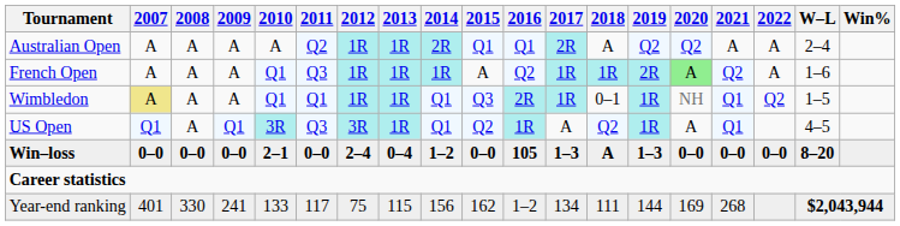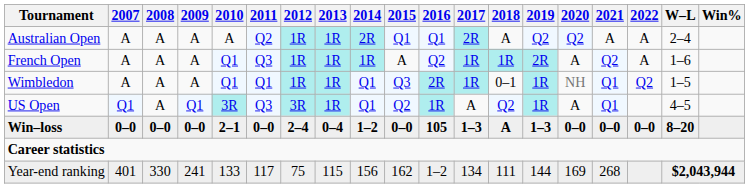French Open | 2020: lightgreen background -> no background
Wimbledon | 2007: khaki background -> no background
